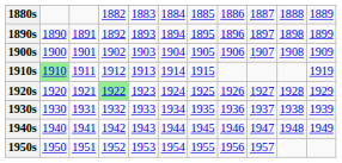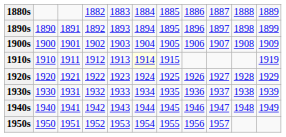1910s | column 2: lightgreen background -> no background
1910s | column 6: no background -> lightyellow background
1920s | column 4: lightgreen background -> no background
